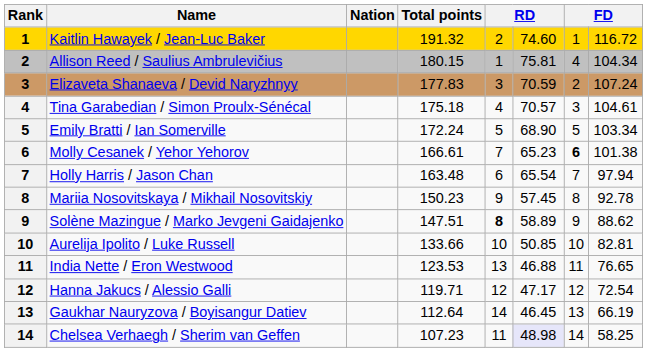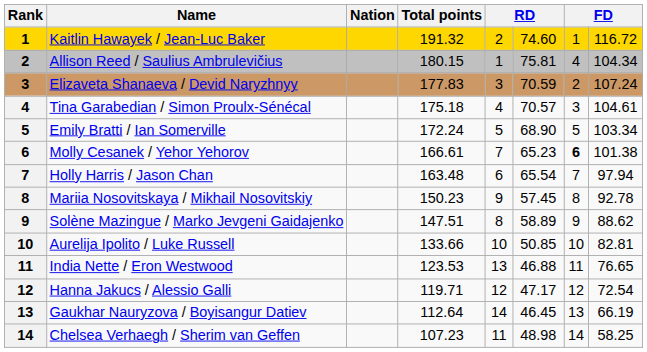Solène Mazingue / Marko Jevgeni Gaidajenko | column 5: bold -> normal
Chelsea Verhaegh / Sherim van Geffen | column 6: lavender background -> no background
